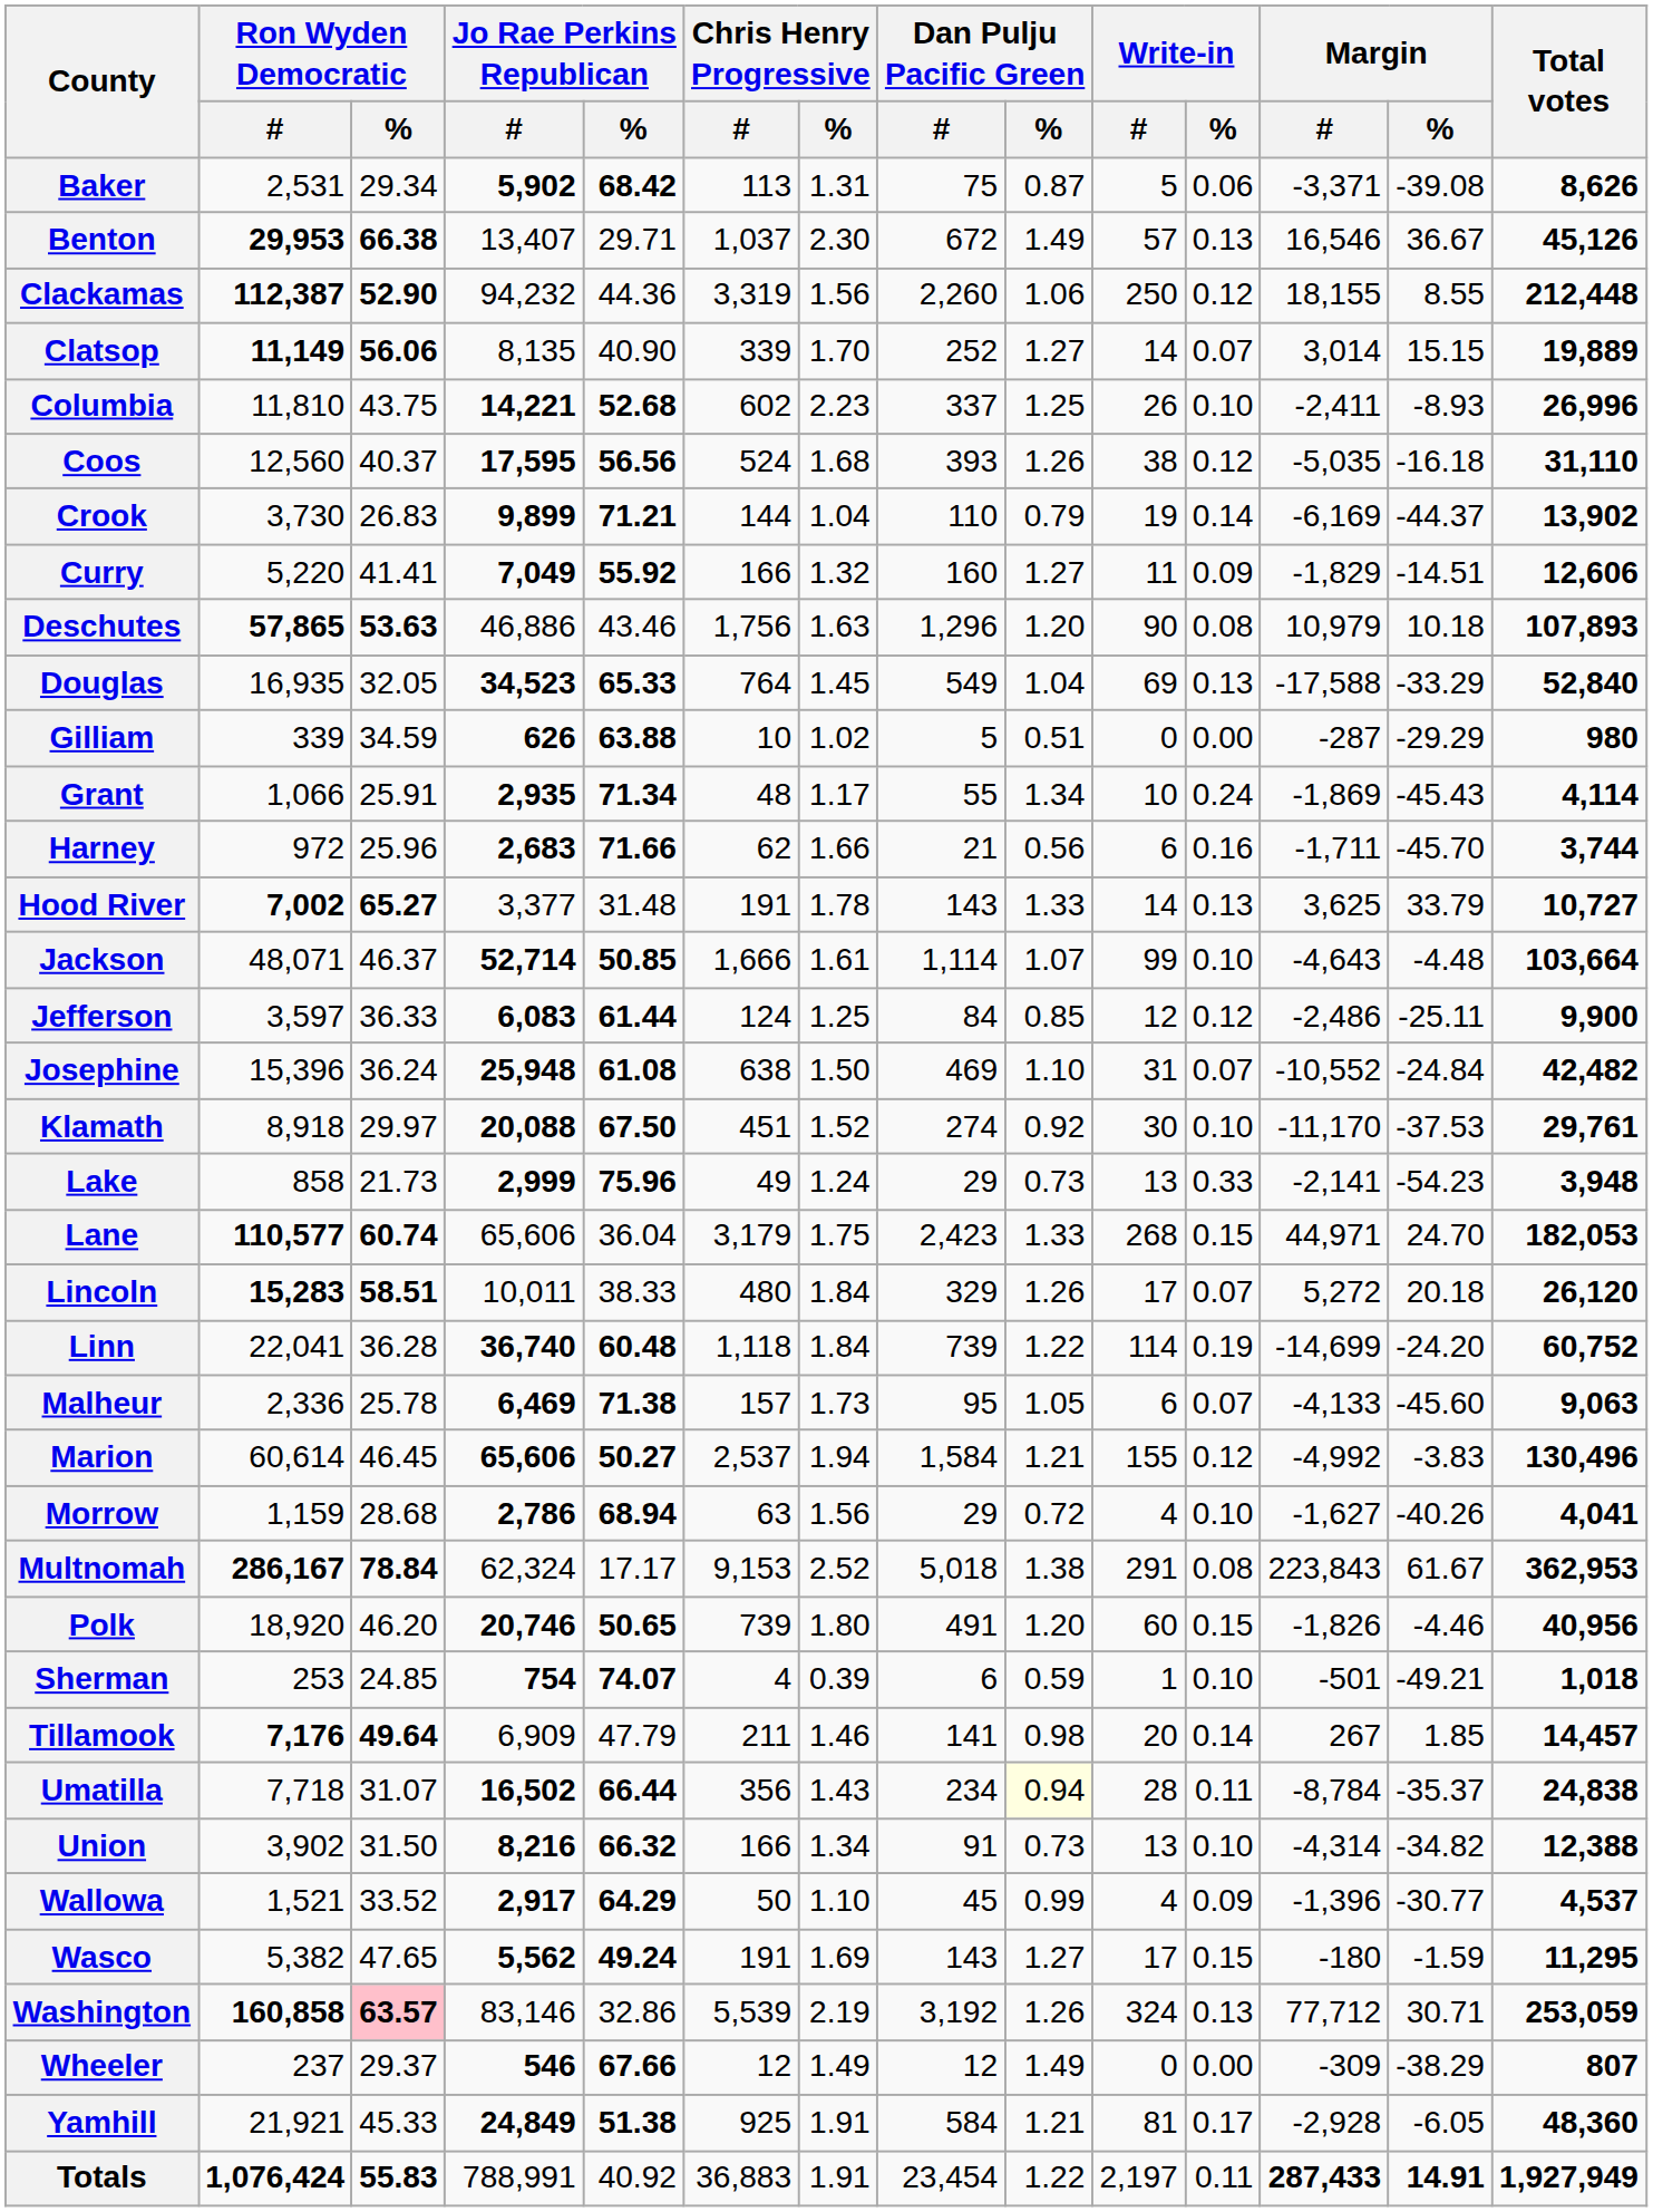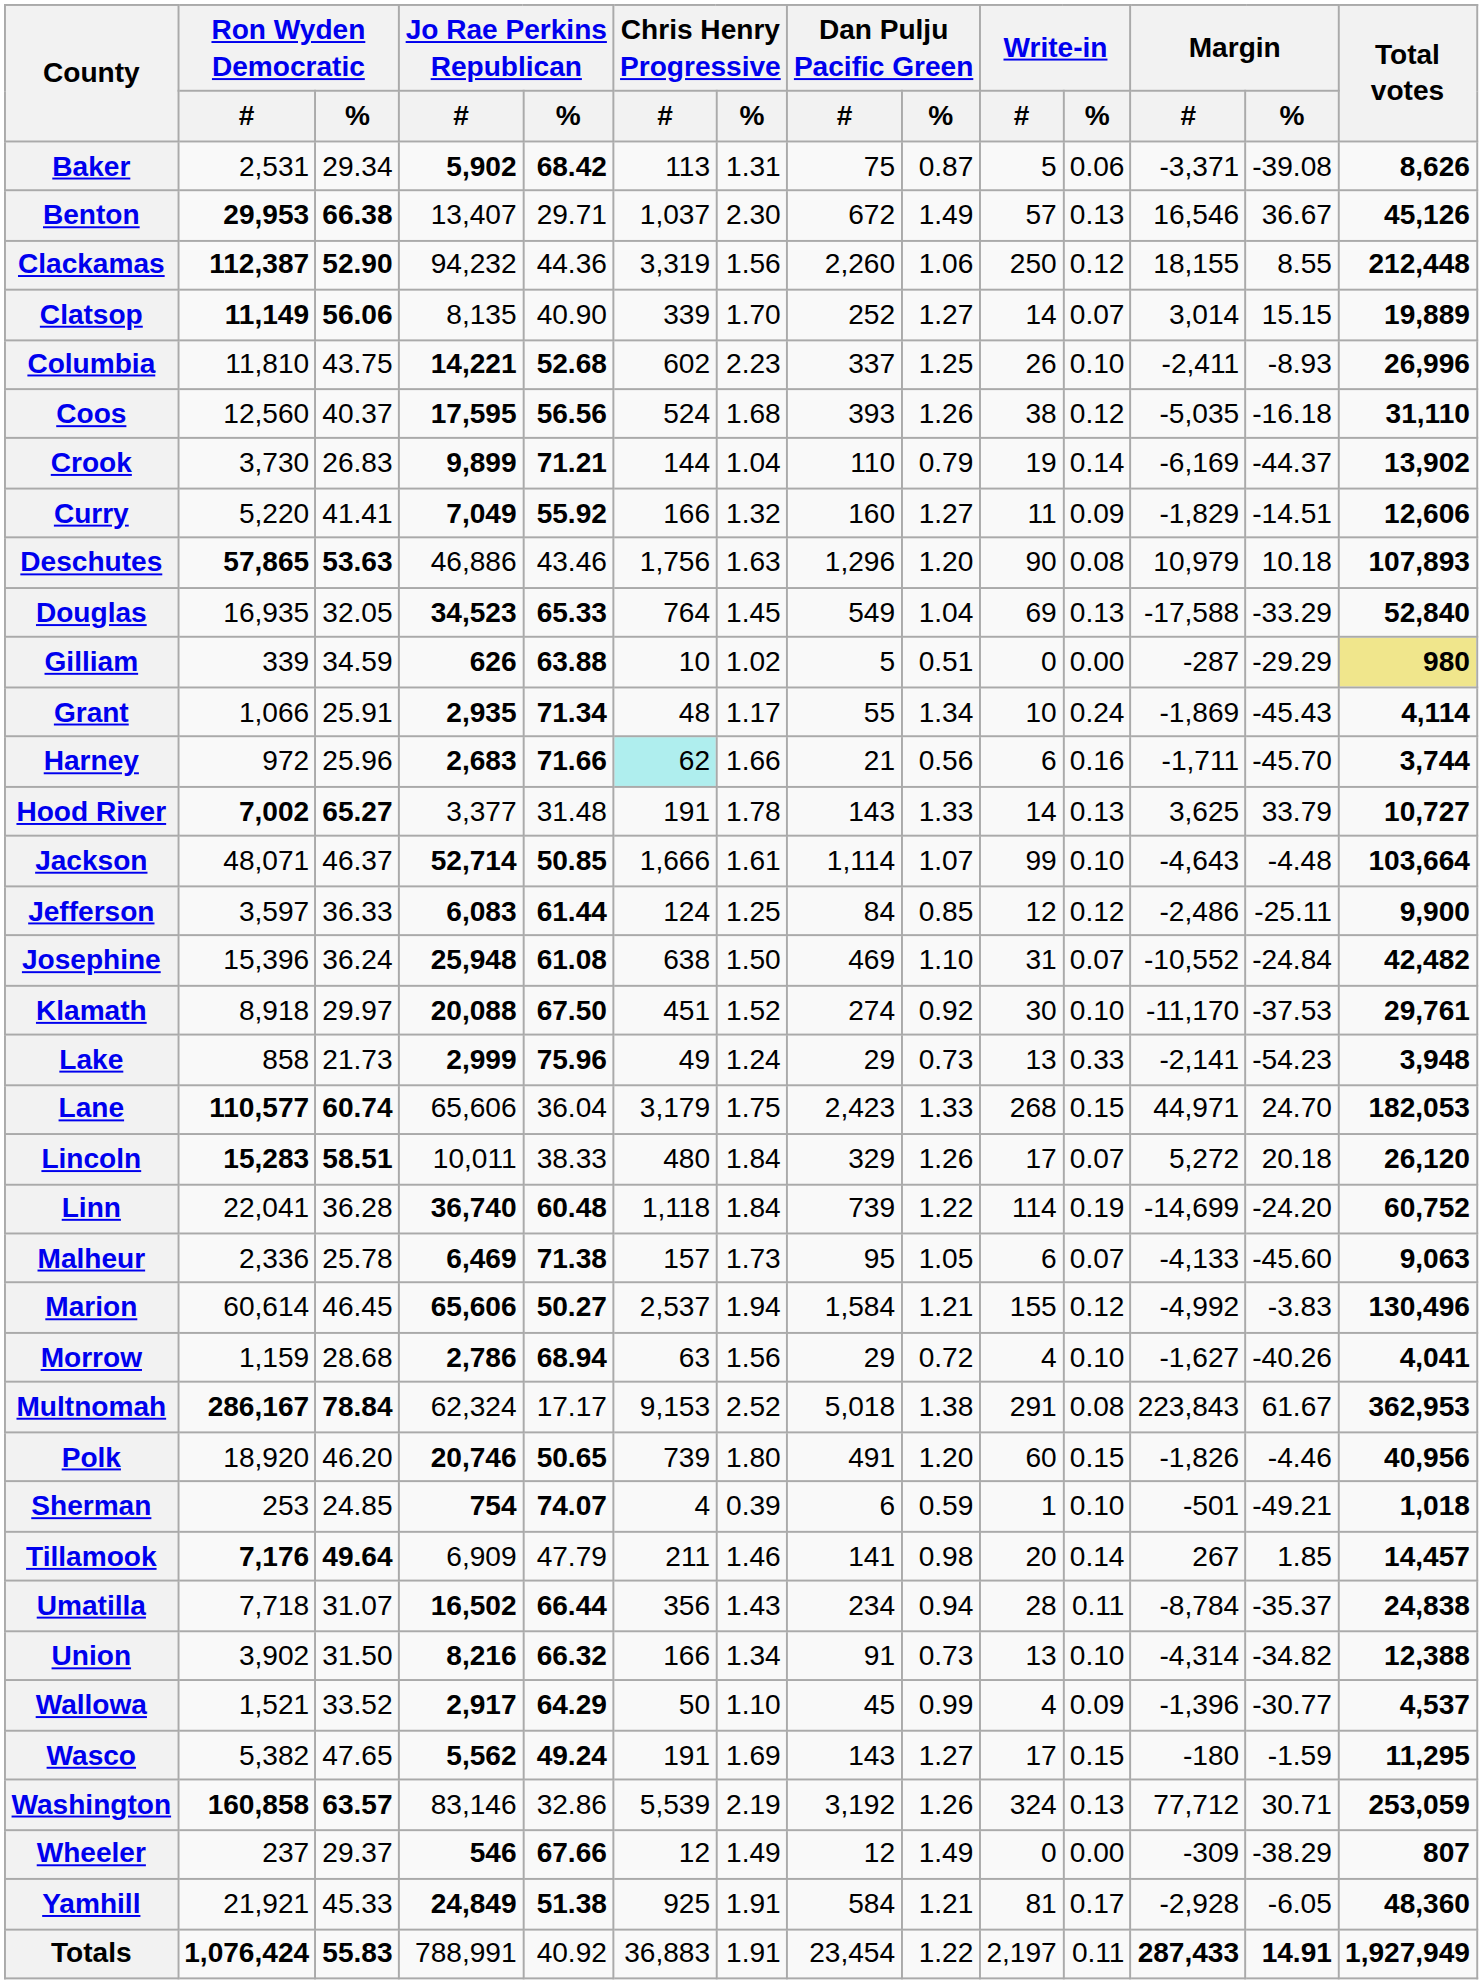Gilliam | Total votes: no background -> khaki background
Harney | Chris Henry Progressive / #: no background -> paleturquoise background
Umatilla | Dan Pulju Pacific Green / %: lightyellow background -> no background
Washington | Ron Wyden Democratic / %: pink background -> no background
